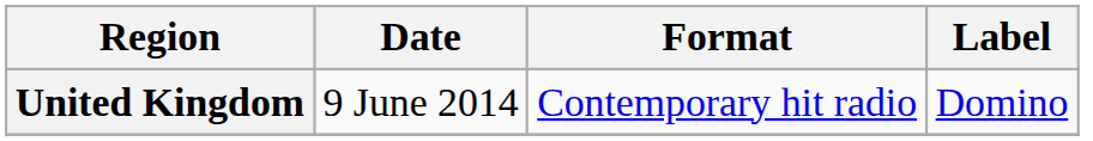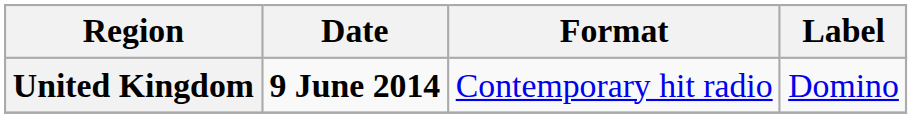United Kingdom | Date: normal -> bold
